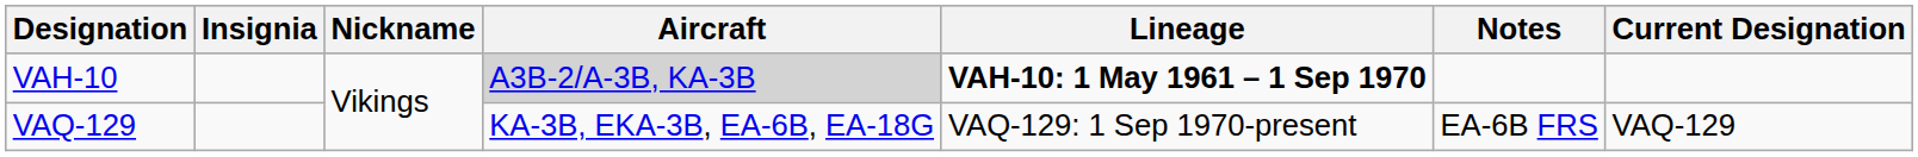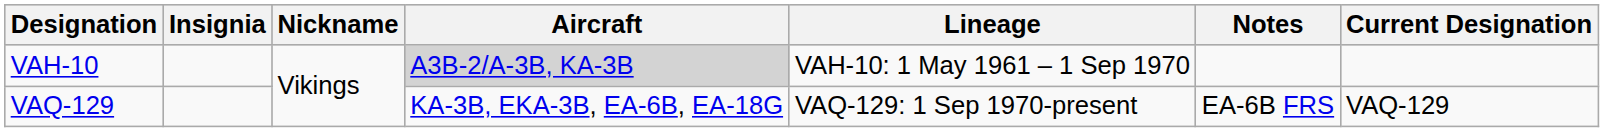VAH-10 | Lineage: bold -> normal
